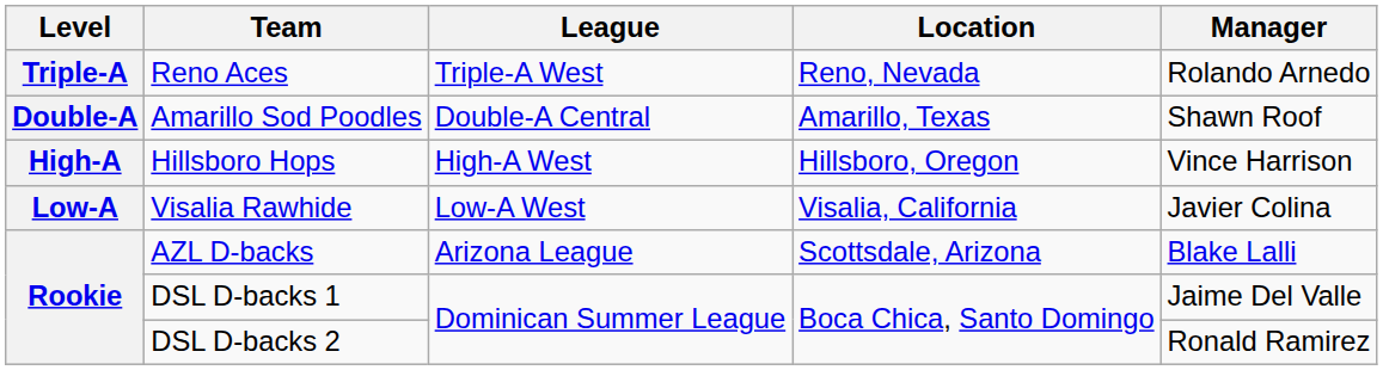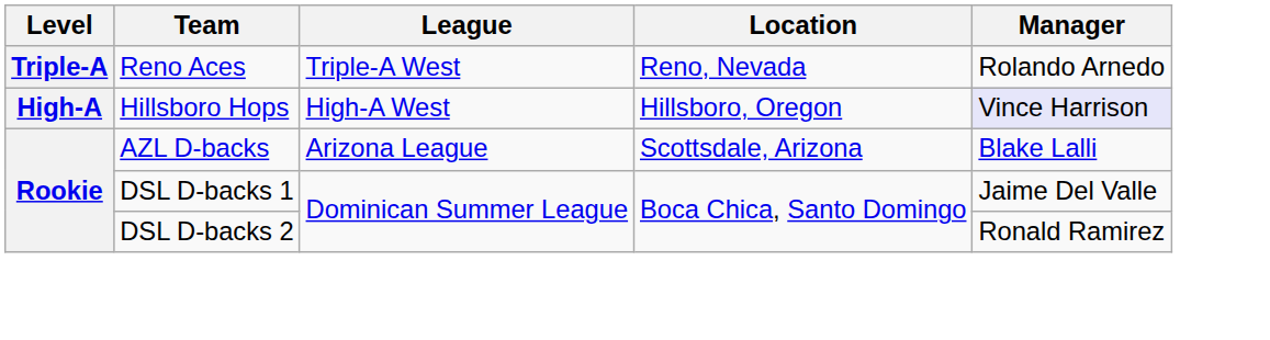- row: Double-A | Amarillo Sod Poodles | Double-A Central | Amarillo, Texas | Shawn Roof
Hillsboro Hops | Manager: no background -> lavender background
- row: Low-A | Visalia Rawhide | Low-A West | Visalia, California | Javier Colina
